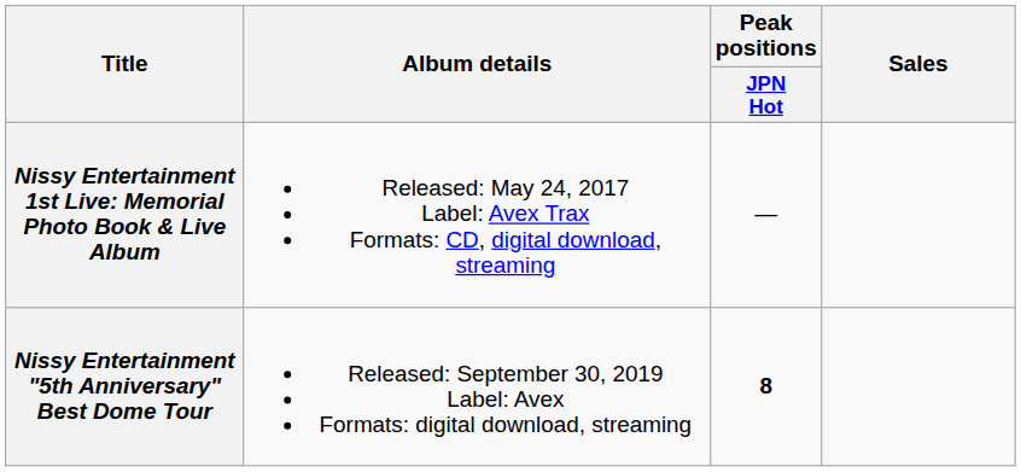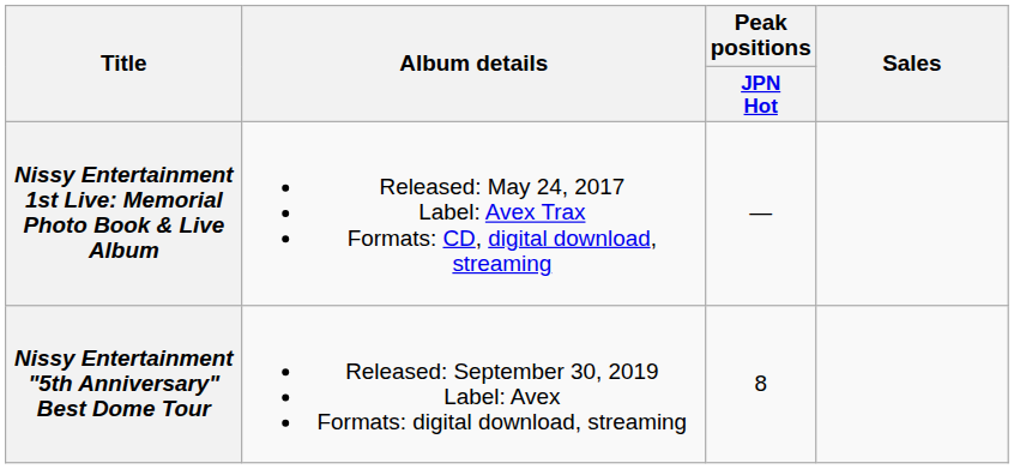Nissy Entertainment "5th Anniversary" Best Dome Tour | Peak positions / JPN Hot: bold -> normal
